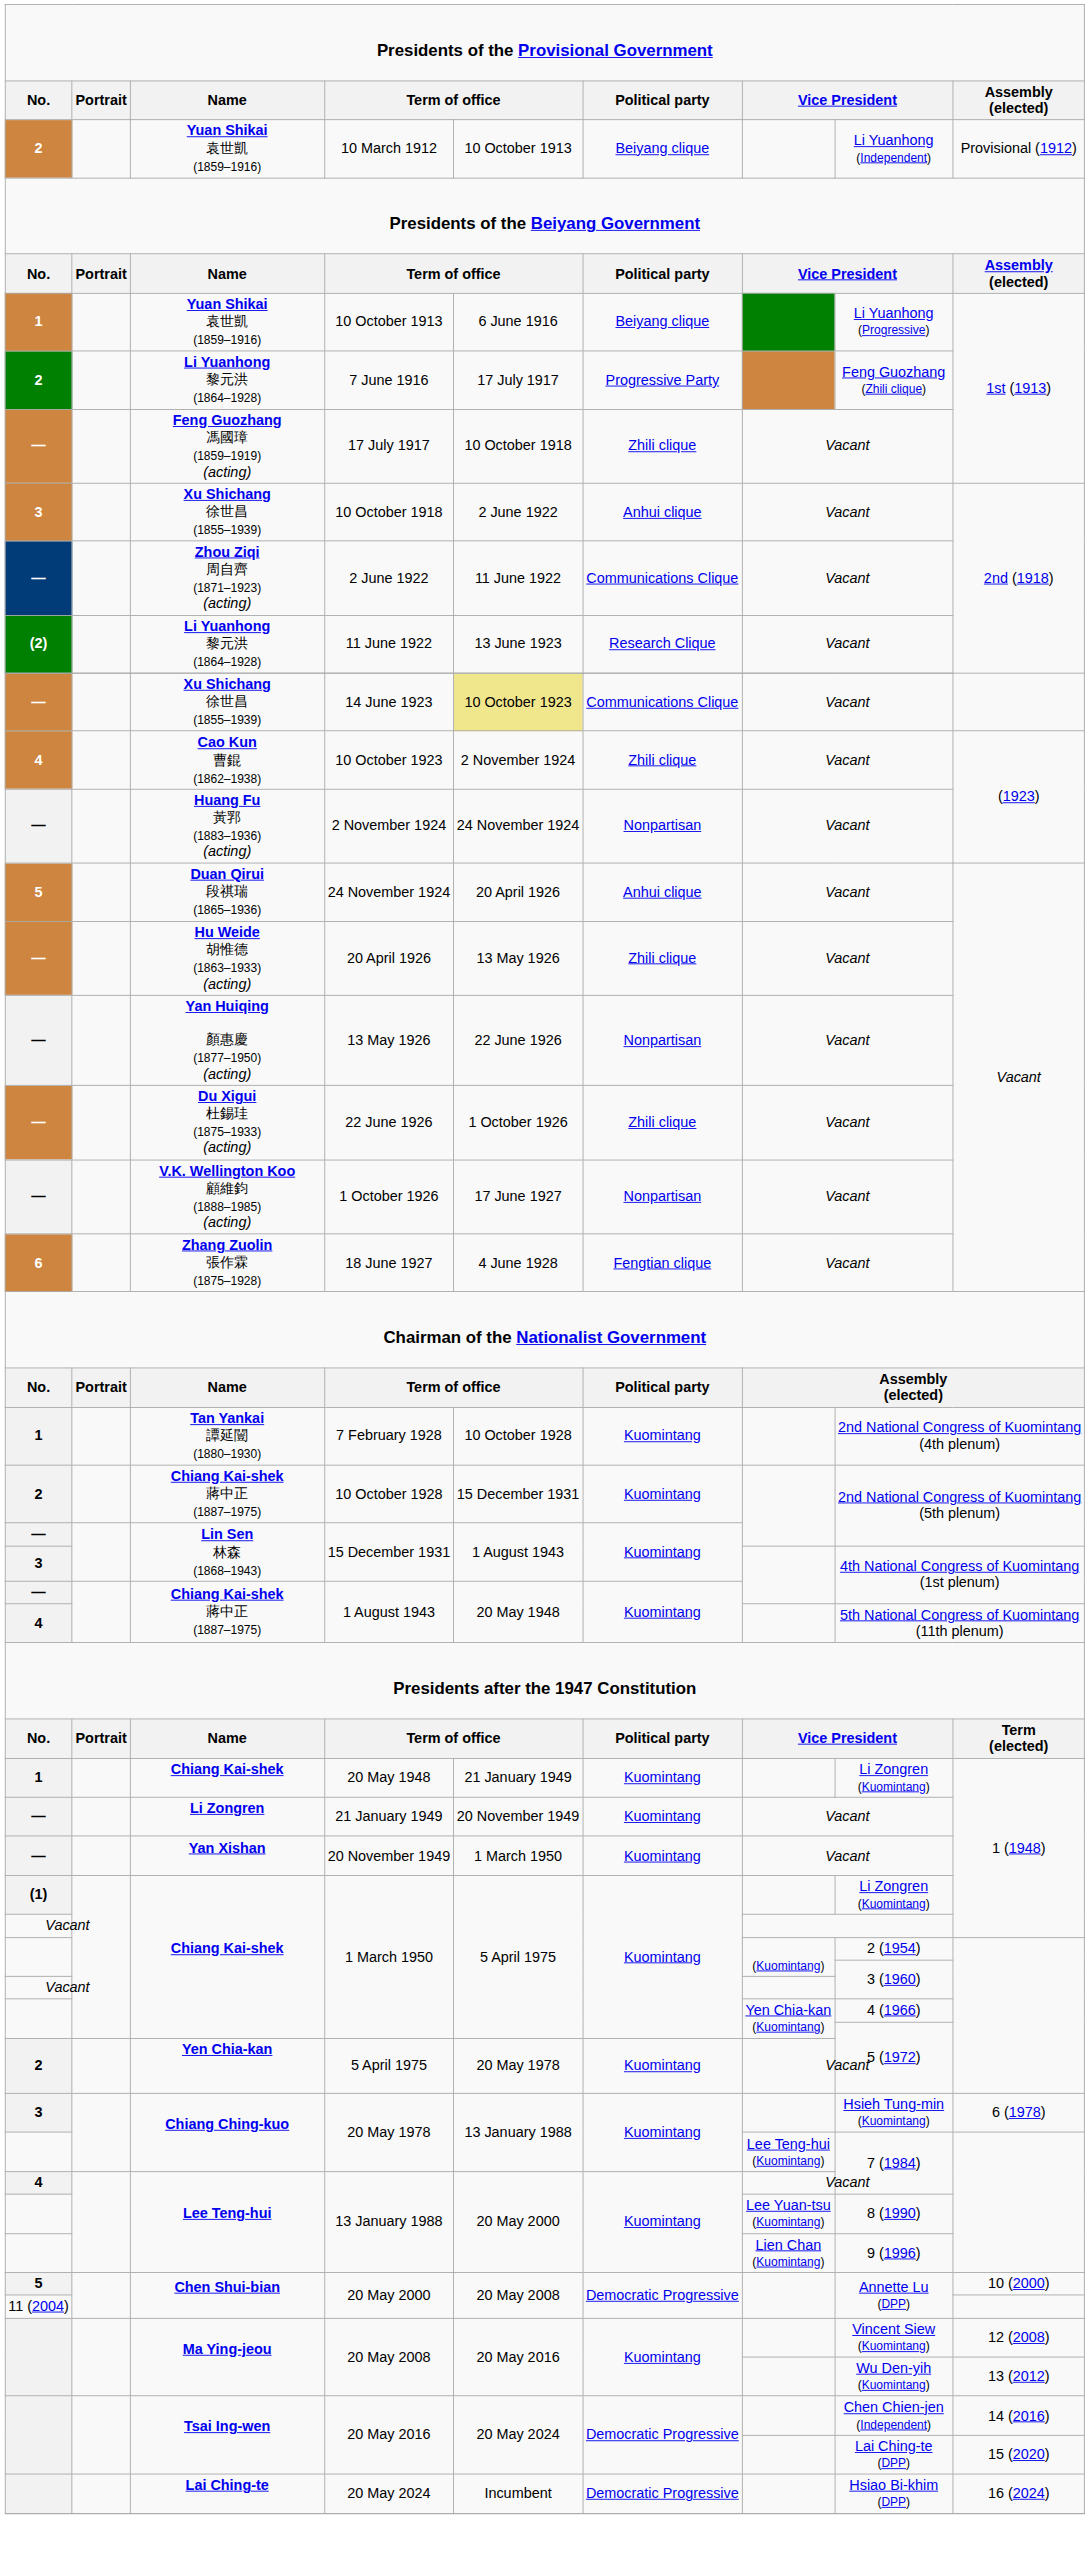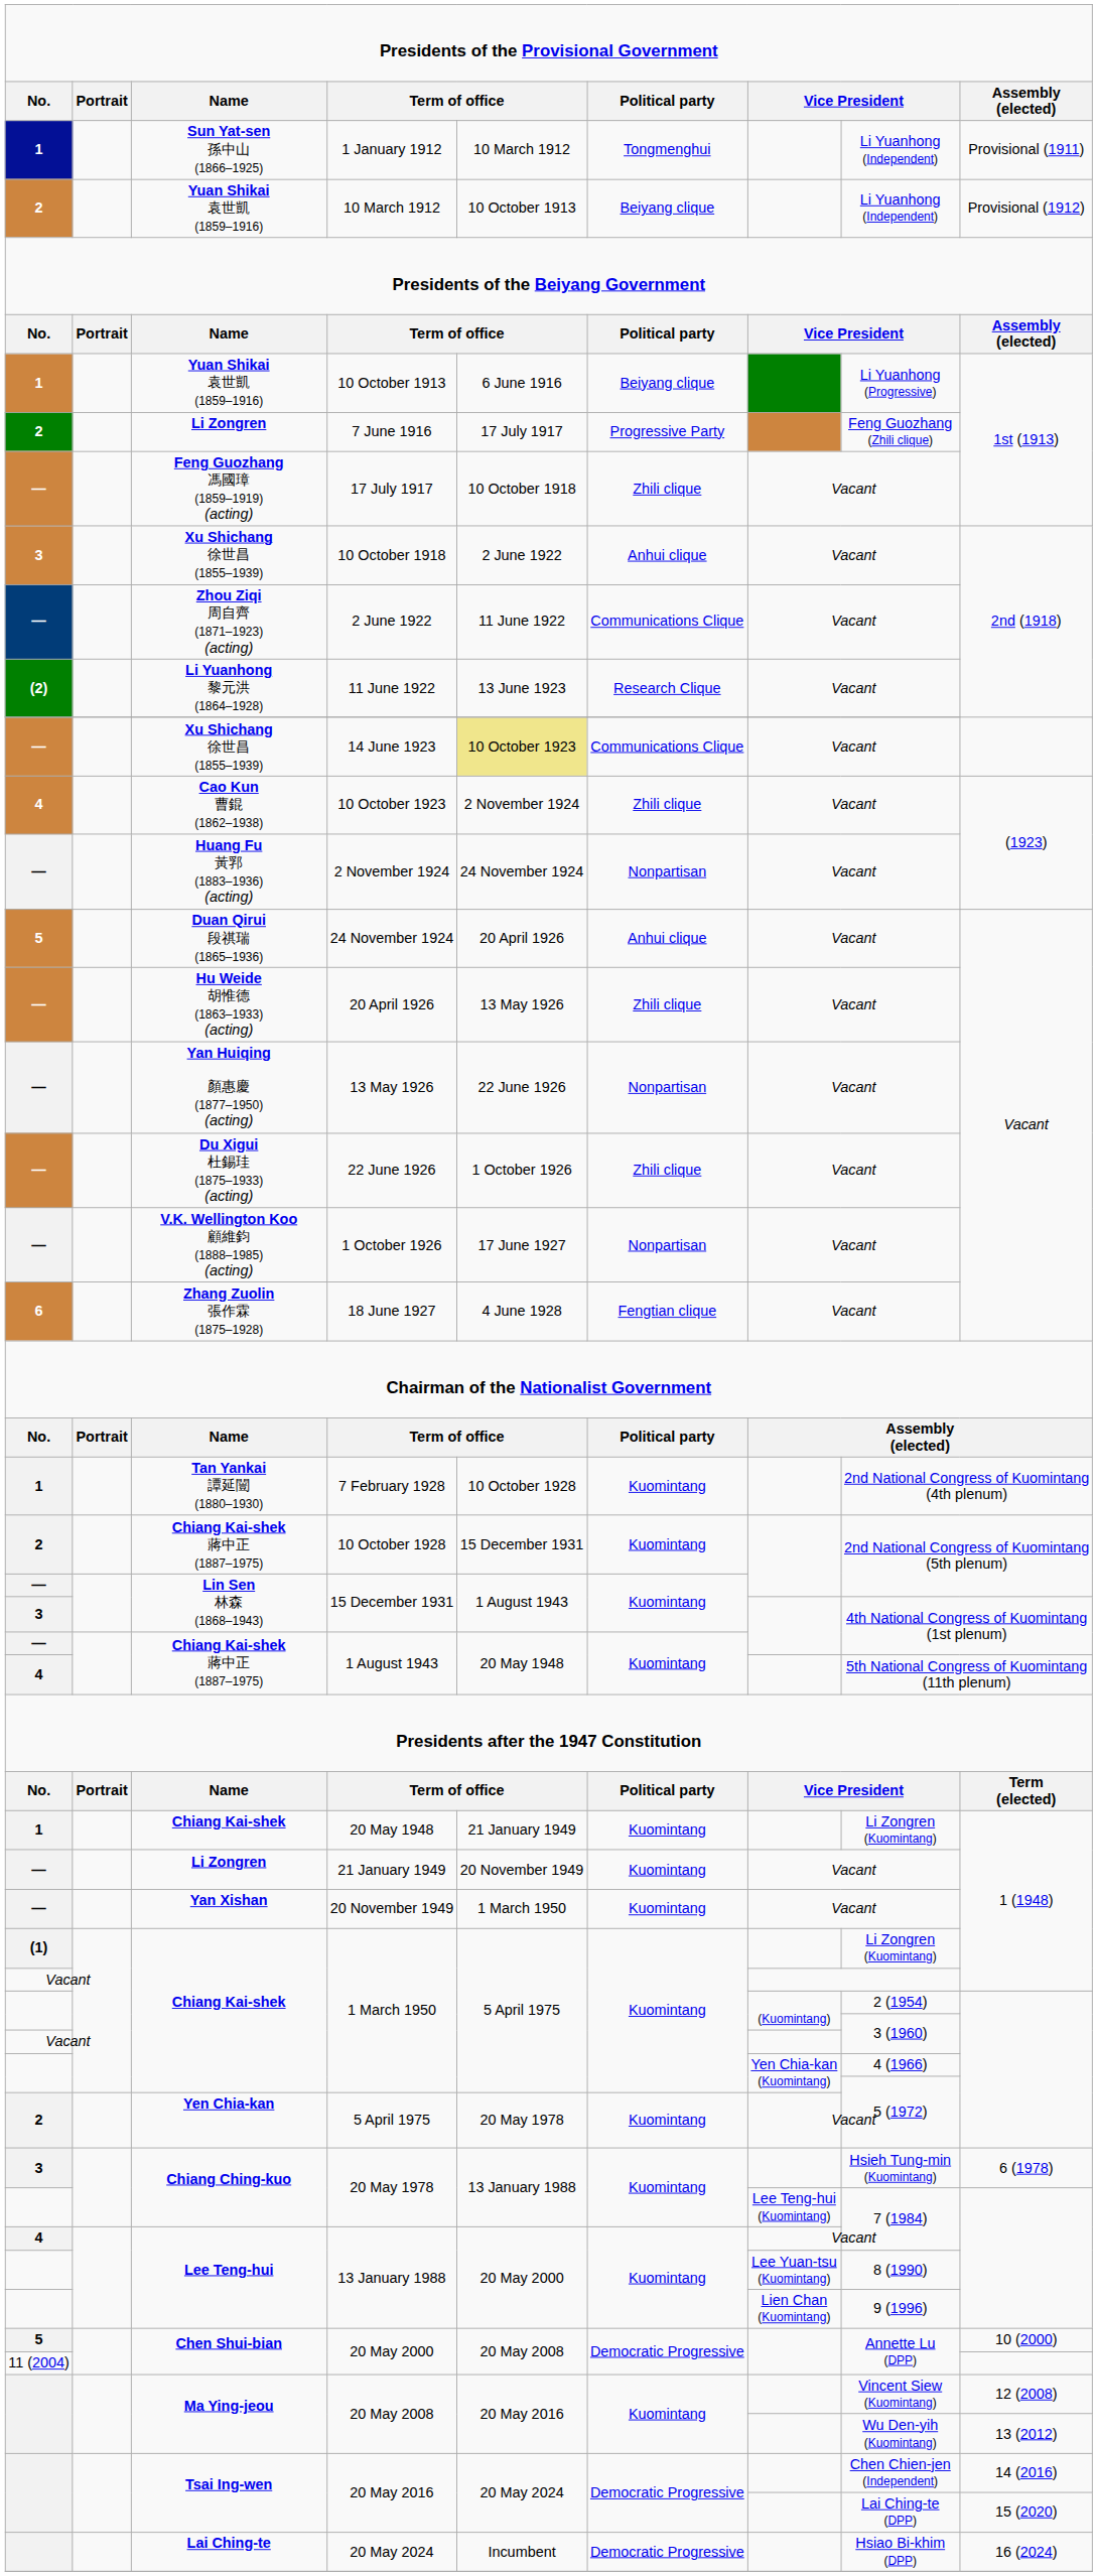+ row: 1 | Sun Yat-sen 孫中山 (1866–1925) | 1 January 1912 | 10 March 1912 | Tongmenghui | Li Yuanhong (Independent) | Provisional (1911)
7 June 1916 | column 3: Li Yuanhong 黎元洪 (1864–1928) -> Li Zongren
